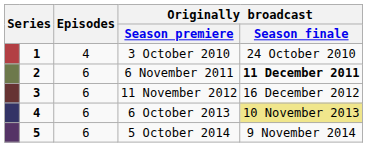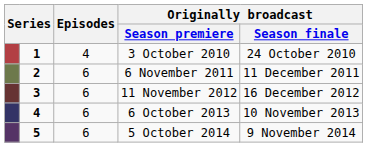6 November 2011 | Originally broadcast / Season finale: bold -> normal
6 October 2013 | Originally broadcast / Season finale: khaki background -> no background
